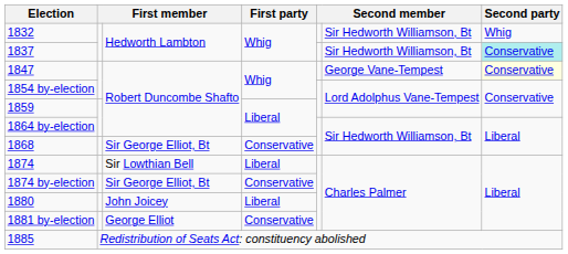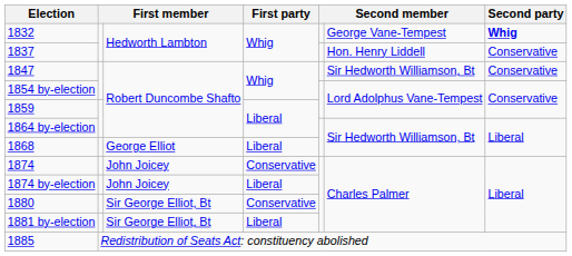1832 | column 6: Sir Hedworth Williamson, Bt -> George Vane-Tempest
1832 | Second party: normal -> bold
1837 | column 6: Sir Hedworth Williamson, Bt -> Hon. Henry Liddell
1837 | Second party: paleturquoise background -> no background
1847 | column 6: George Vane-Tempest -> Sir Hedworth Williamson, Bt
1847 | Second party: lightyellow background -> no background
1868 | column 3: Sir George Elliot, Bt -> George Elliot
1868 | First party: Conservative -> Liberal
1874 | column 3: Sir Lowthian Bell -> John Joicey
1874 | First party: Liberal -> Conservative
1874 by-election | column 3: Sir George Elliot, Bt -> John Joicey
1874 by-election | First party: Conservative -> Liberal
1880 | column 3: John Joicey -> Sir George Elliot, Bt
1880 | First party: Liberal -> Conservative
1881 by-election | column 3: George Elliot -> Sir George Elliot, Bt
1881 by-election | First party: Conservative -> Liberal
